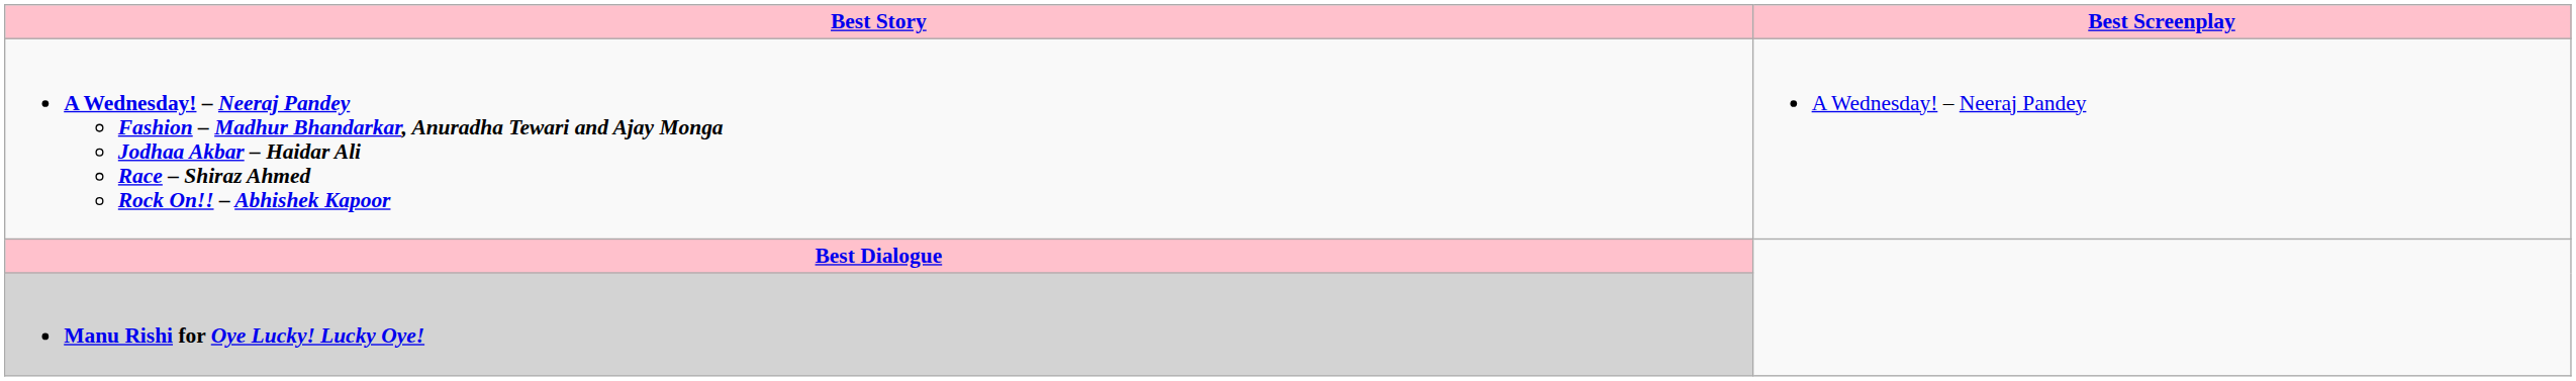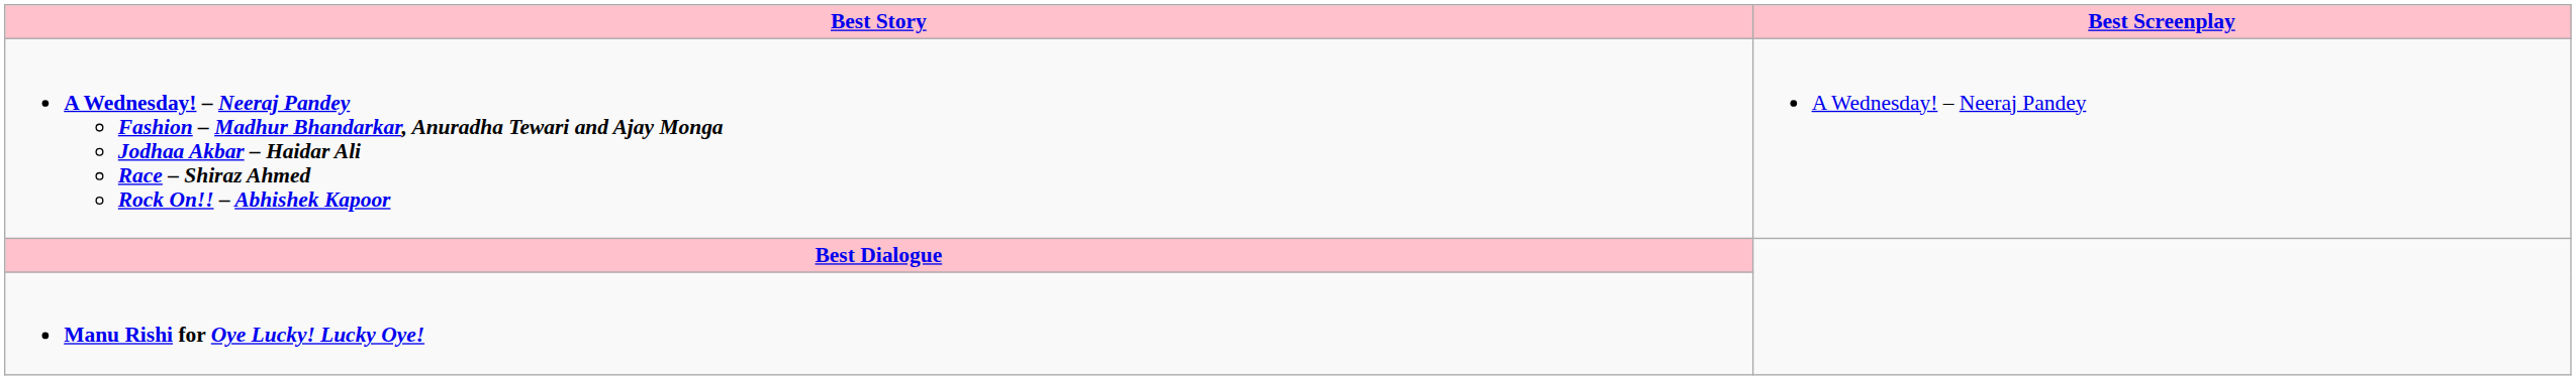Manu Rishi for Oye Lucky! Lucky Oye! | Best Story: lightgrey background -> no background
